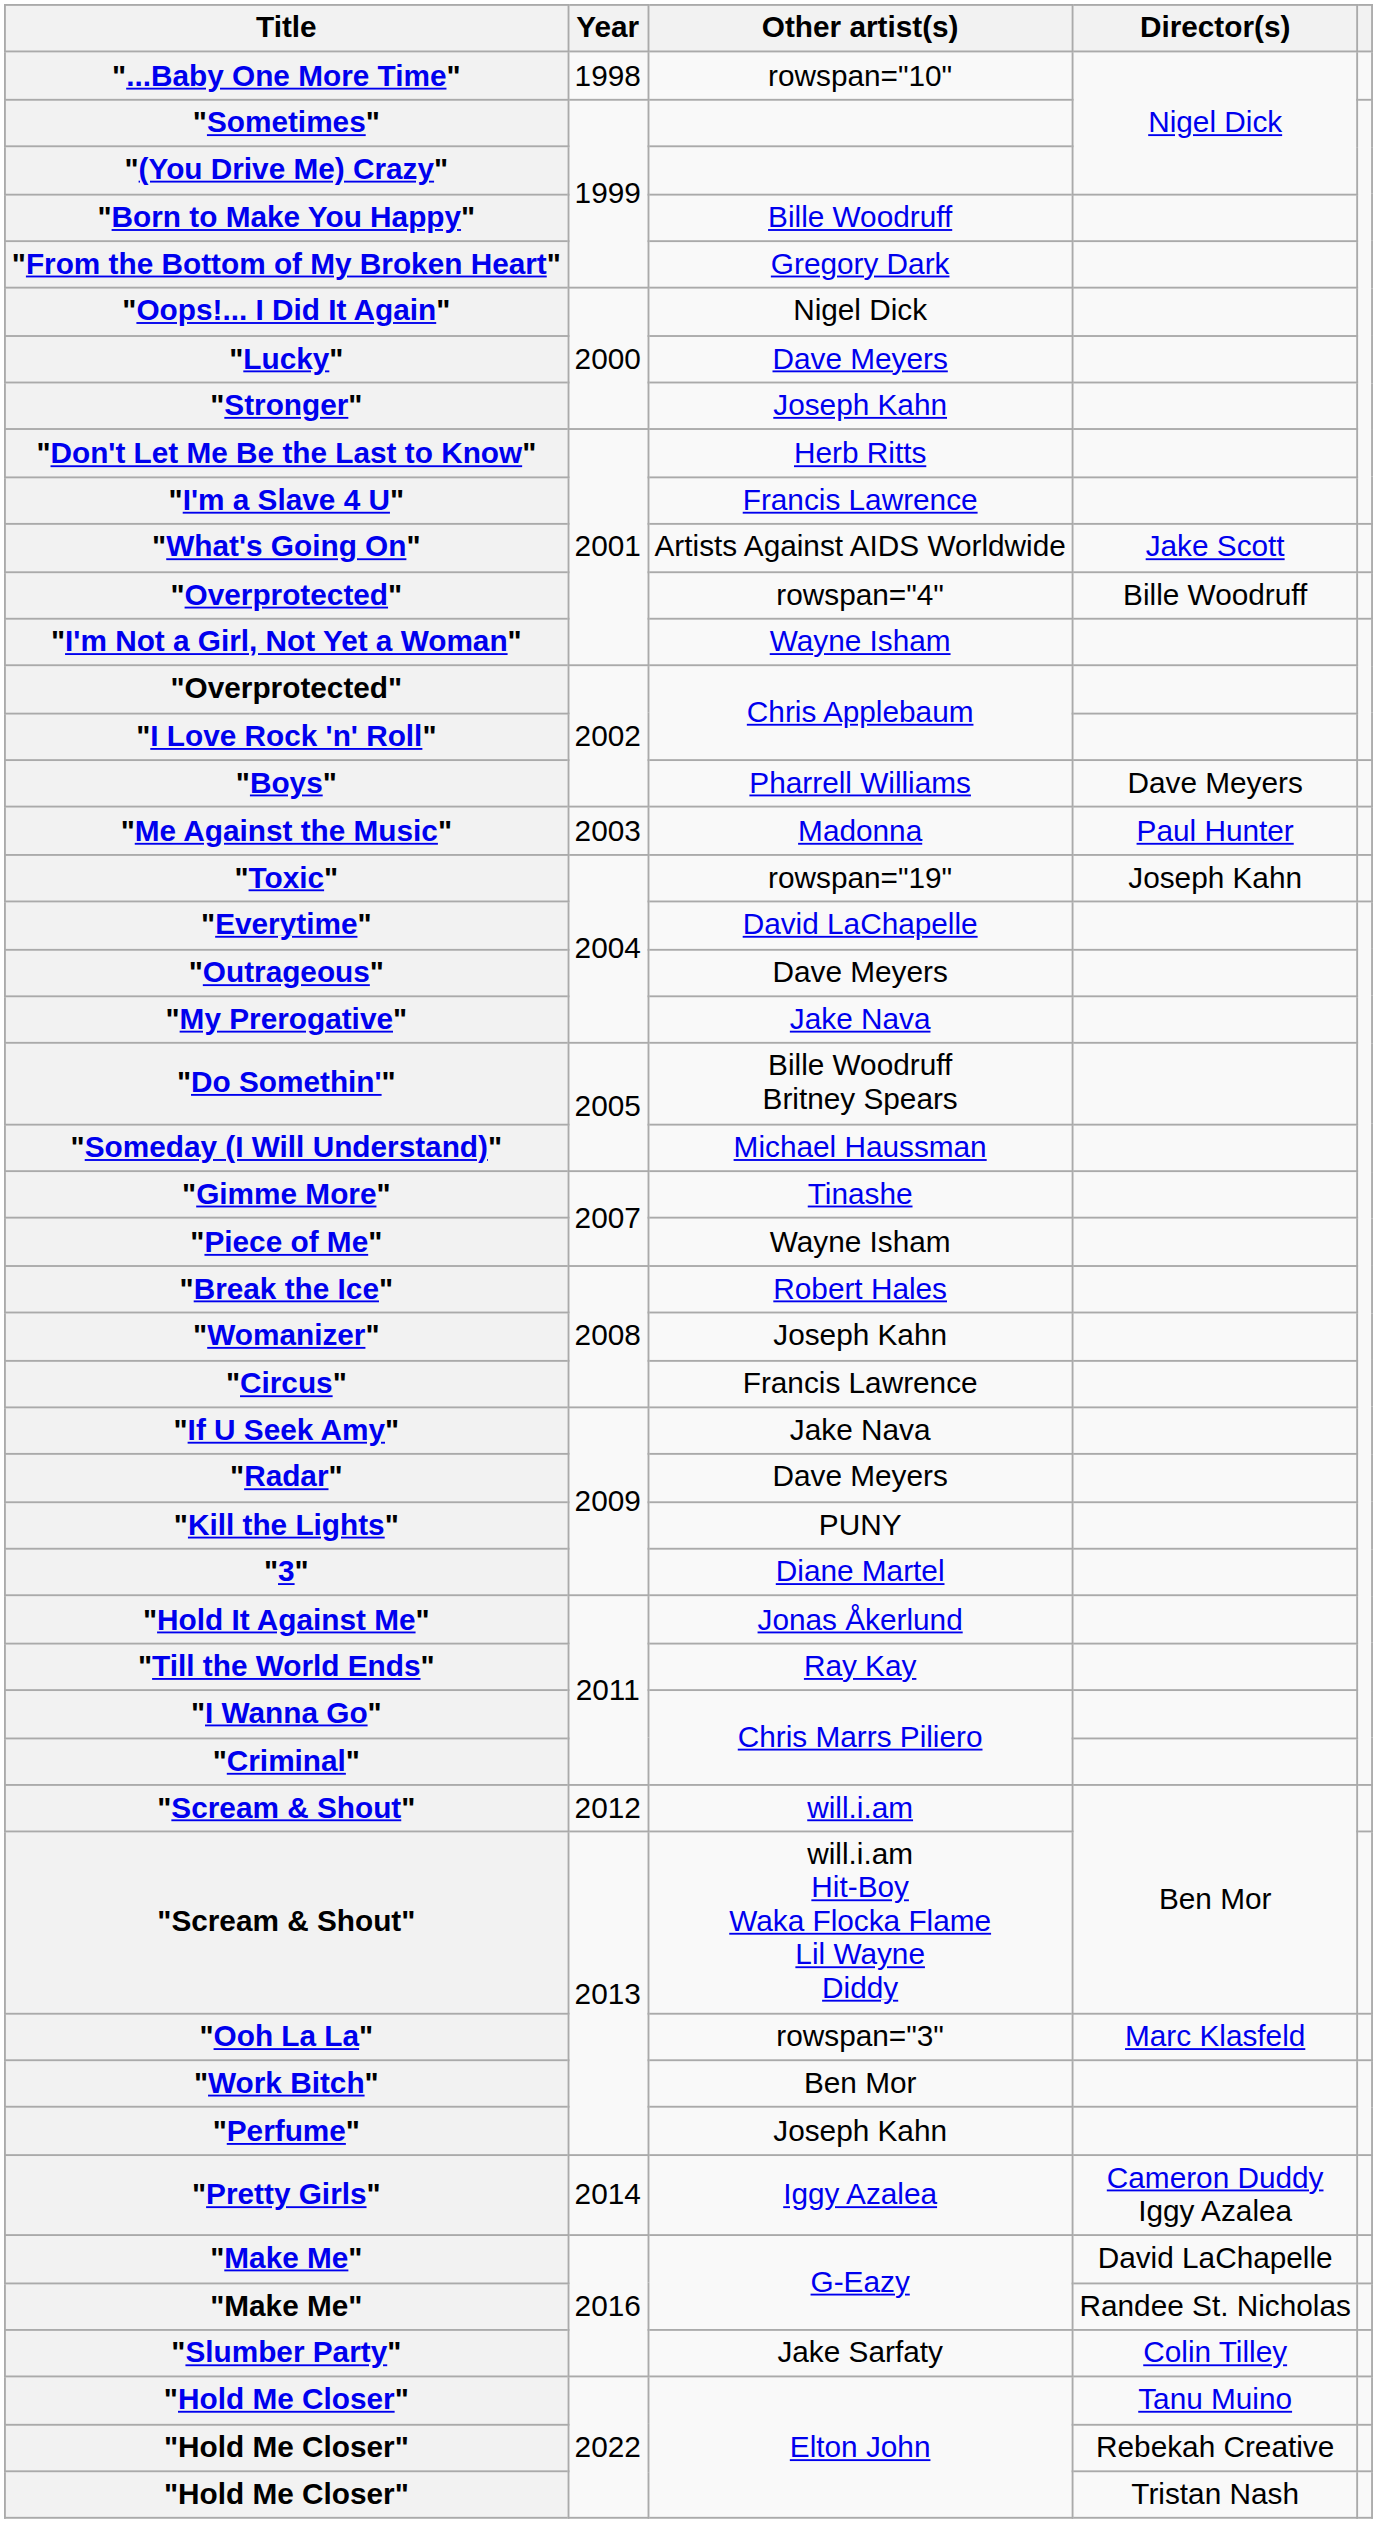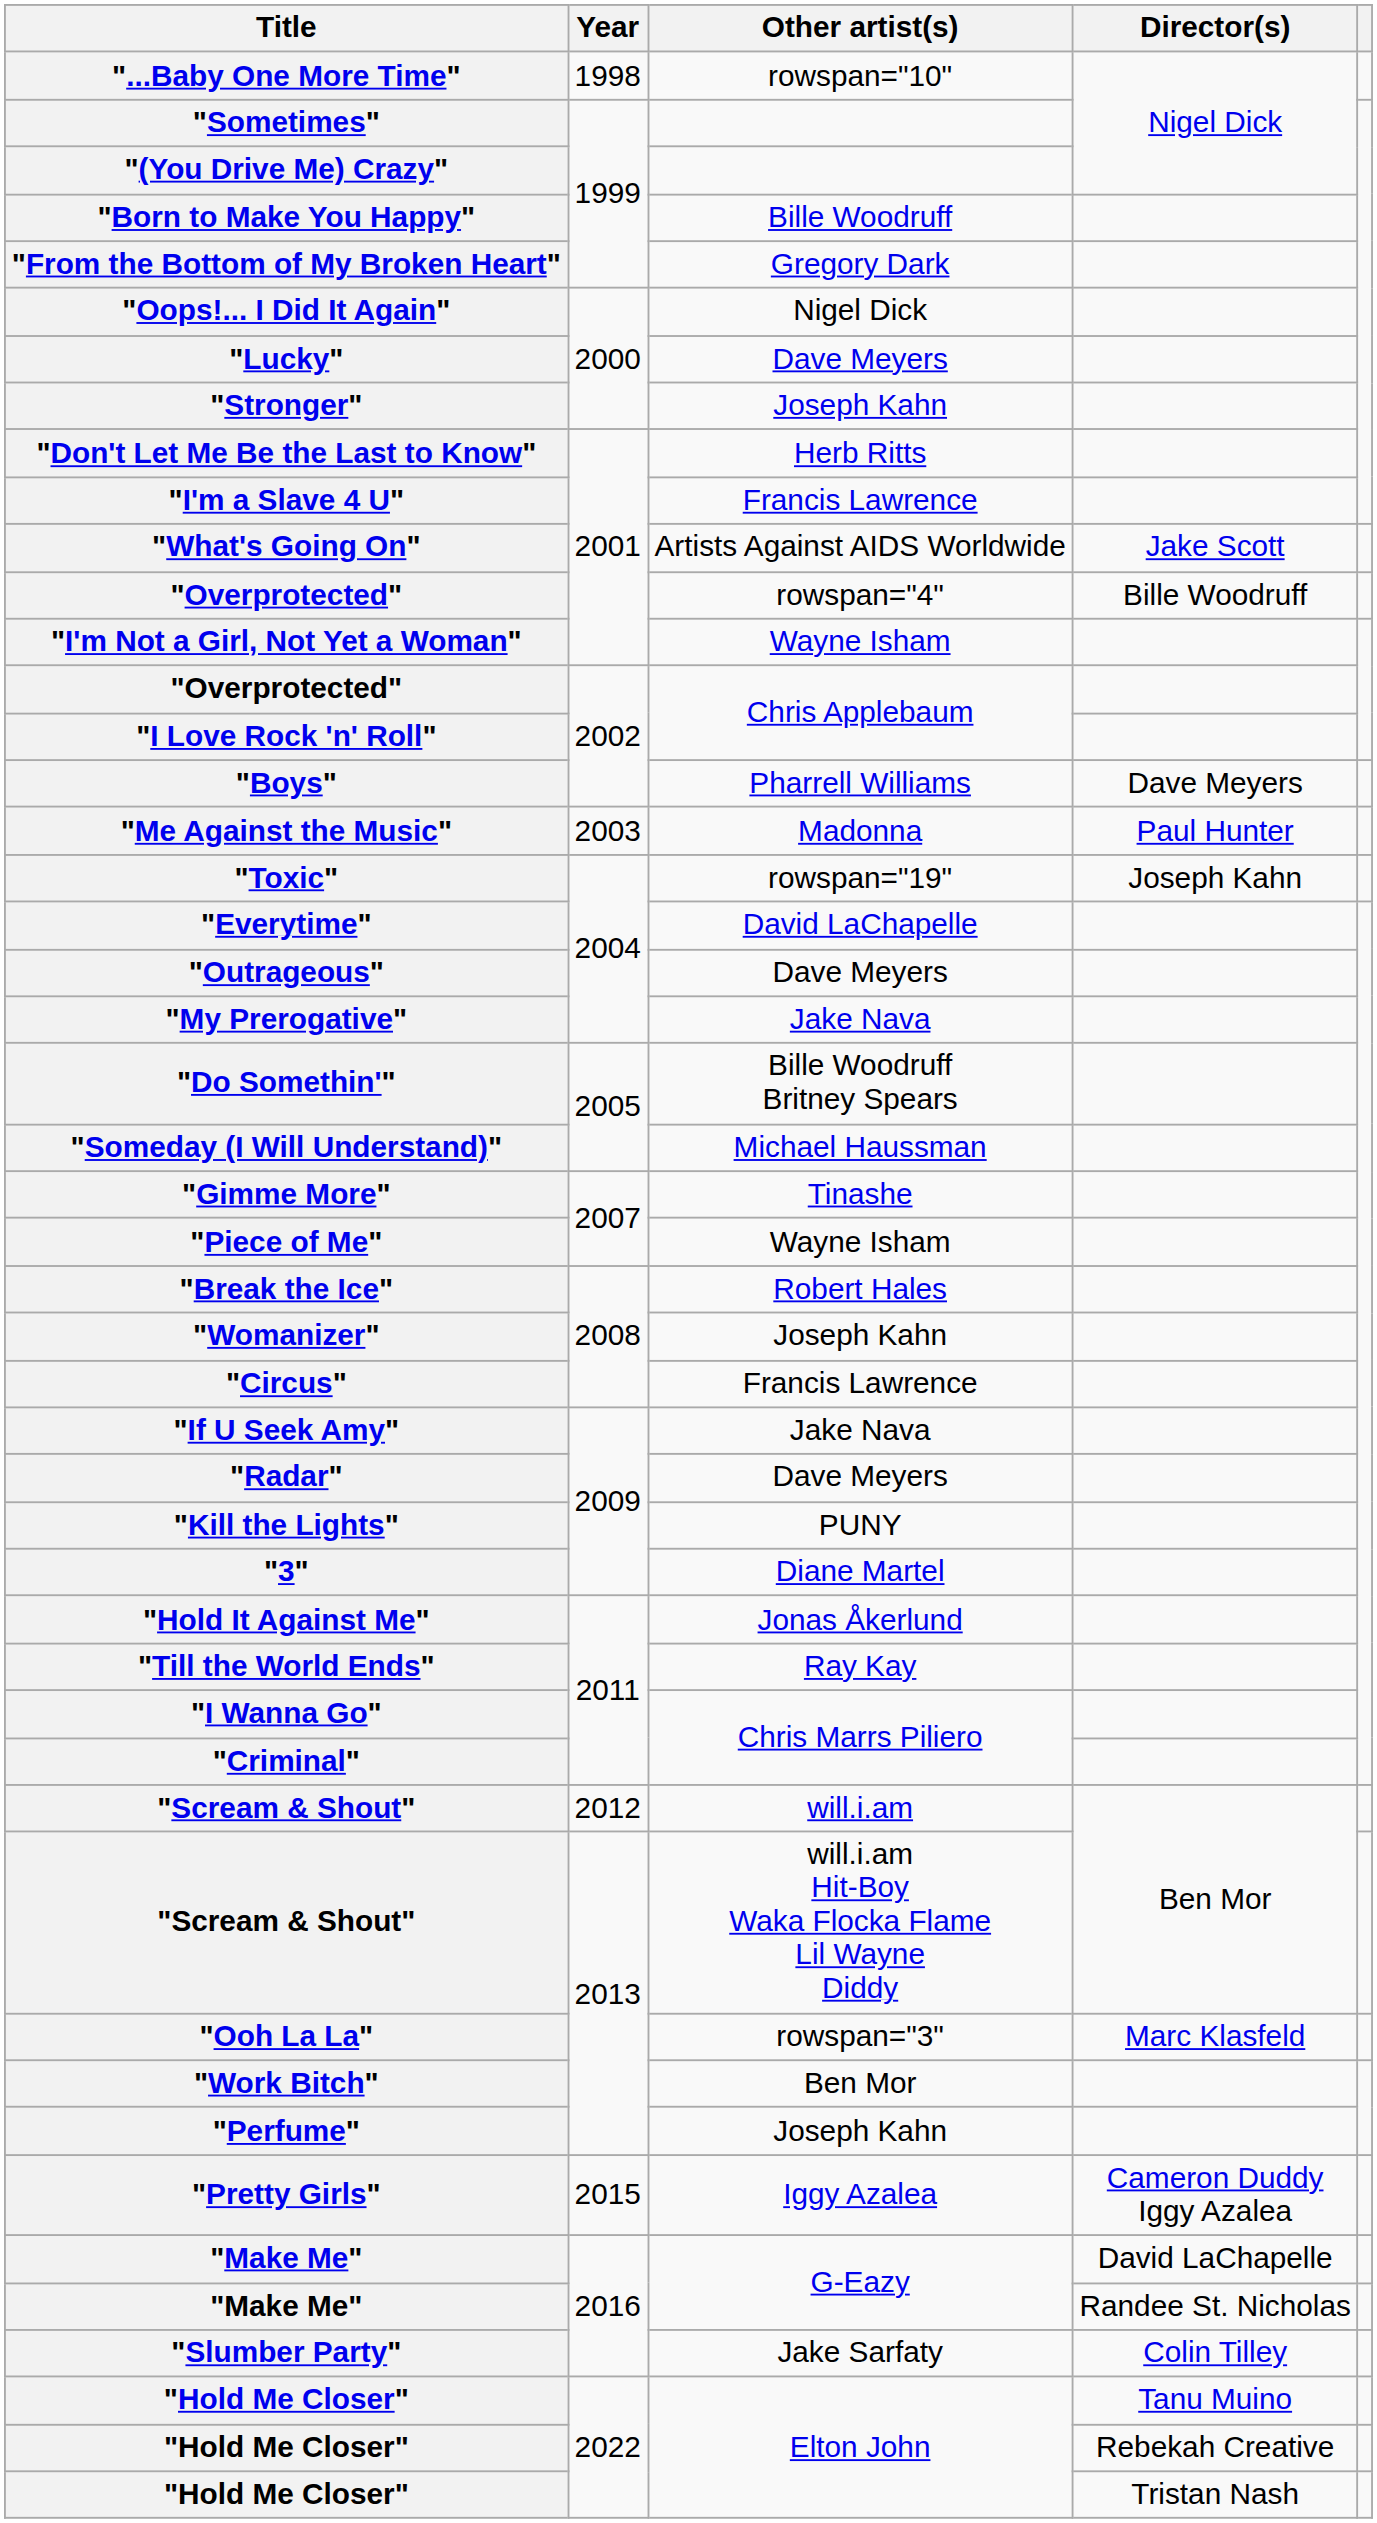"Pretty Girls" | Year: 2014 -> 2015
